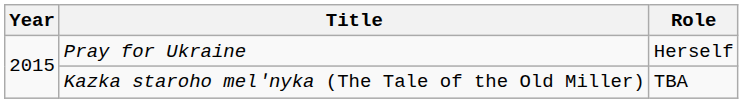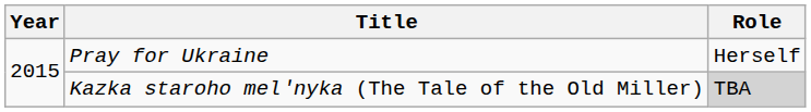Kazka staroho melʹnyka (The Tale of the Old Miller) | Role: no background -> lightgrey background
